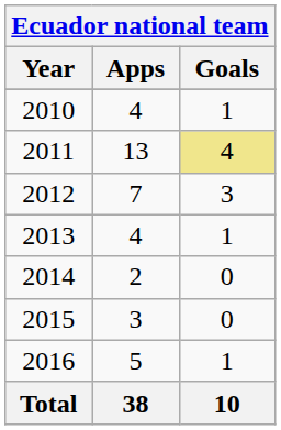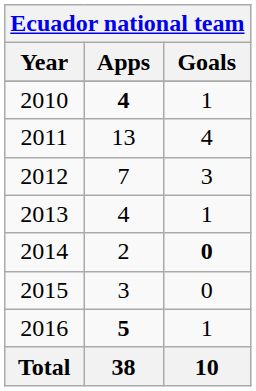2010 | Apps: normal -> bold
2011 | Goals: khaki background -> no background
2014 | Goals: normal -> bold
2016 | Apps: normal -> bold
